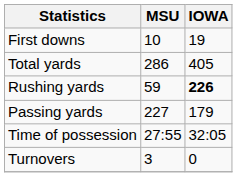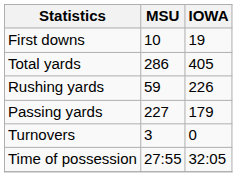Rushing yards | IOWA: bold -> normal
rows swapped: Turnovers <-> Time of possession
